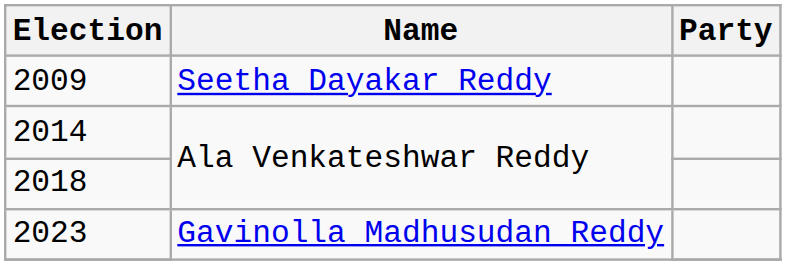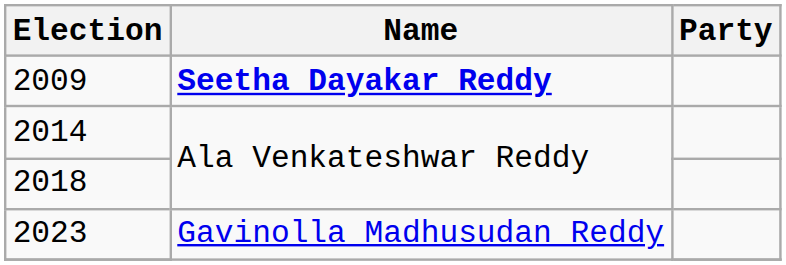2009 | Name: normal -> bold
